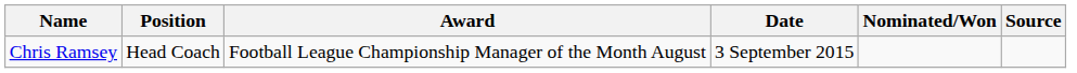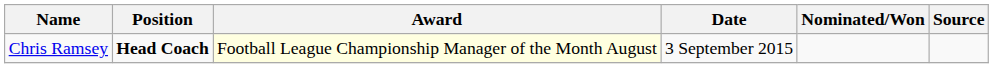Chris Ramsey | Position: normal -> bold
Chris Ramsey | Award: no background -> lightyellow background
